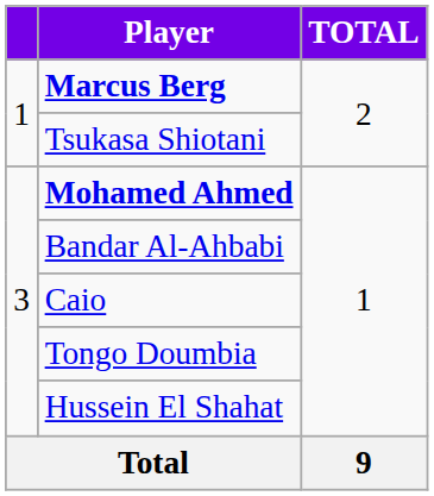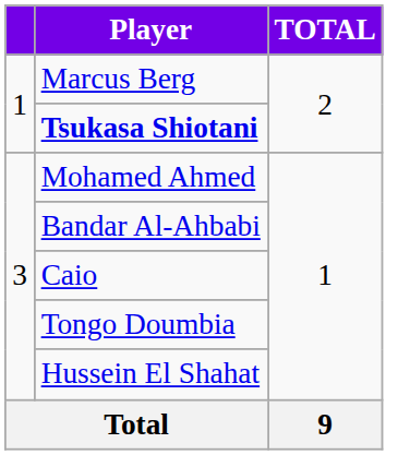Marcus Berg | Player: bold -> normal
Tsukasa Shiotani | Player: normal -> bold
Mohamed Ahmed | Player: bold -> normal
